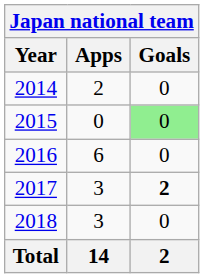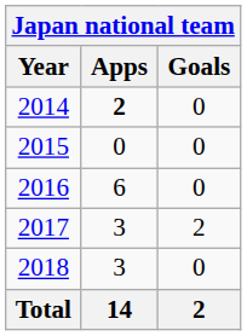2014 | Apps: normal -> bold
2015 | Goals: lightgreen background -> no background
2017 | Goals: bold -> normal
